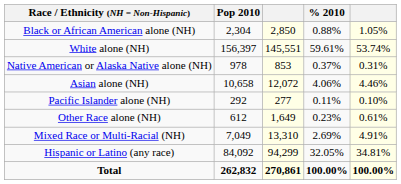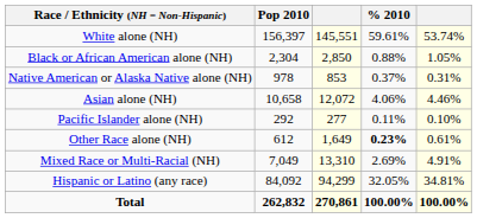rows swapped: White alone (NH) <-> Black or African American alone (NH)
Other Race alone (NH) | % 2010: normal -> bold
